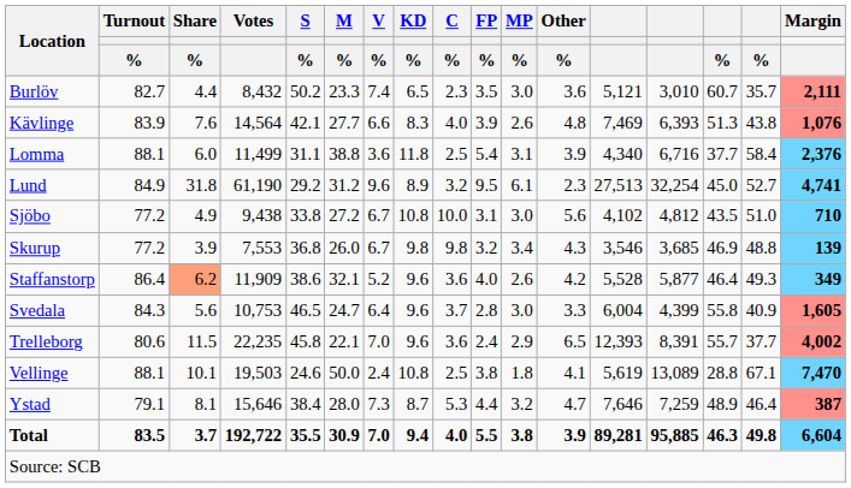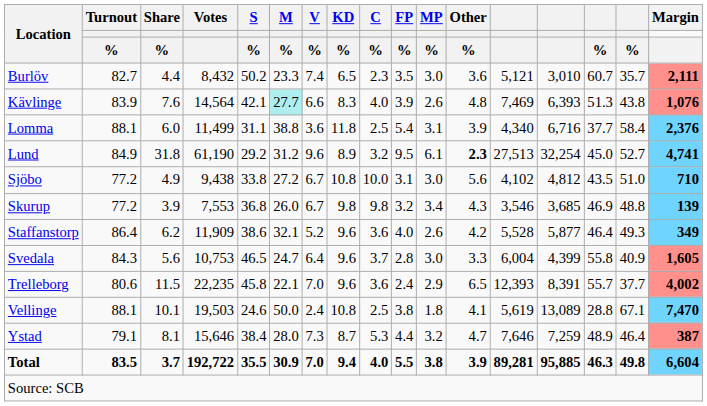Kävlinge | M / %: no background -> paleturquoise background
Lund | Other / %: normal -> bold
Staffanstorp | Share / %: lightsalmon background -> no background
